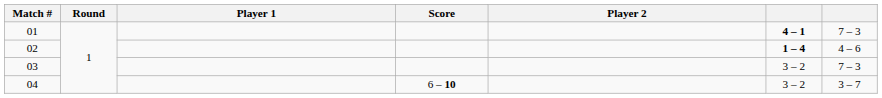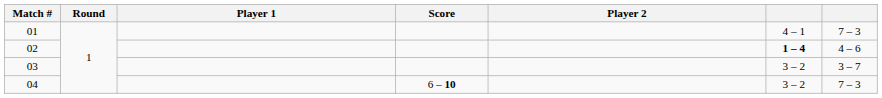01 | column 6: bold -> normal
03 | column 7: 7 – 3 -> 3 – 7
04 | column 7: 3 – 7 -> 7 – 3
